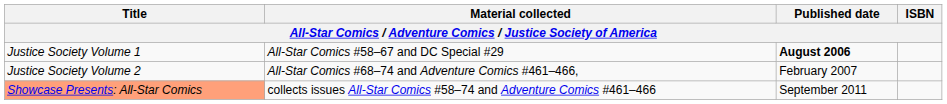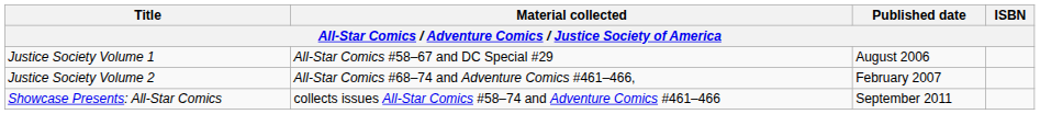row 3 | Published date: bold -> normal
row 5 | Title: lightsalmon background -> no background
